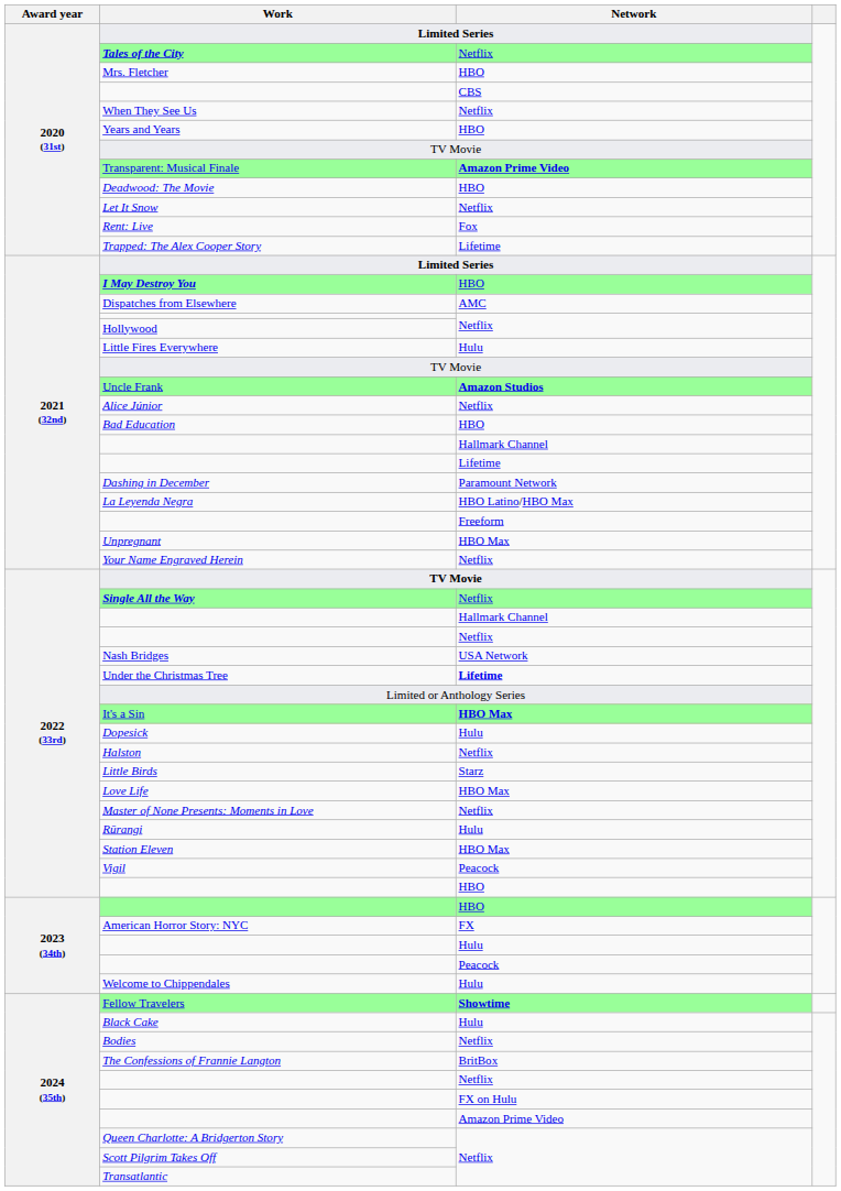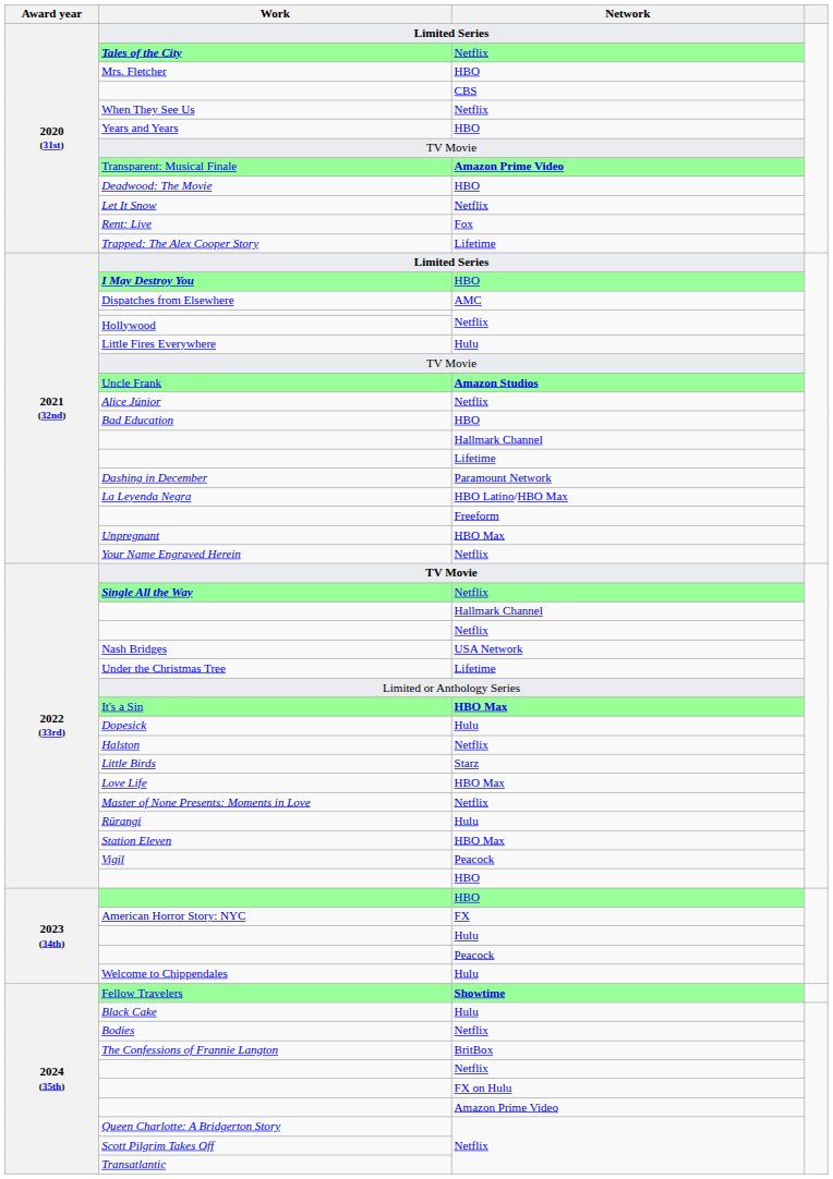Under the Christmas Tree | Network: bold -> normal
